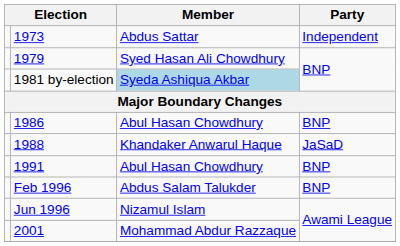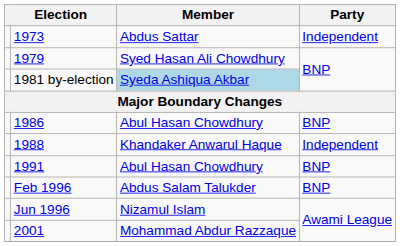1988 | Party: JaSaD -> Independent
